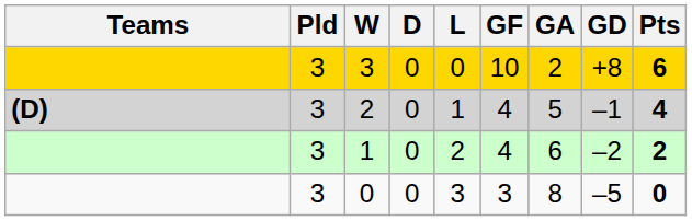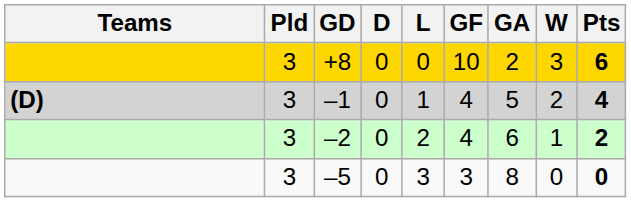columns swapped: W <-> GD
